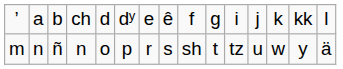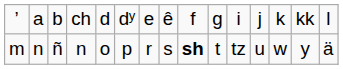m | column 9: normal -> bold
